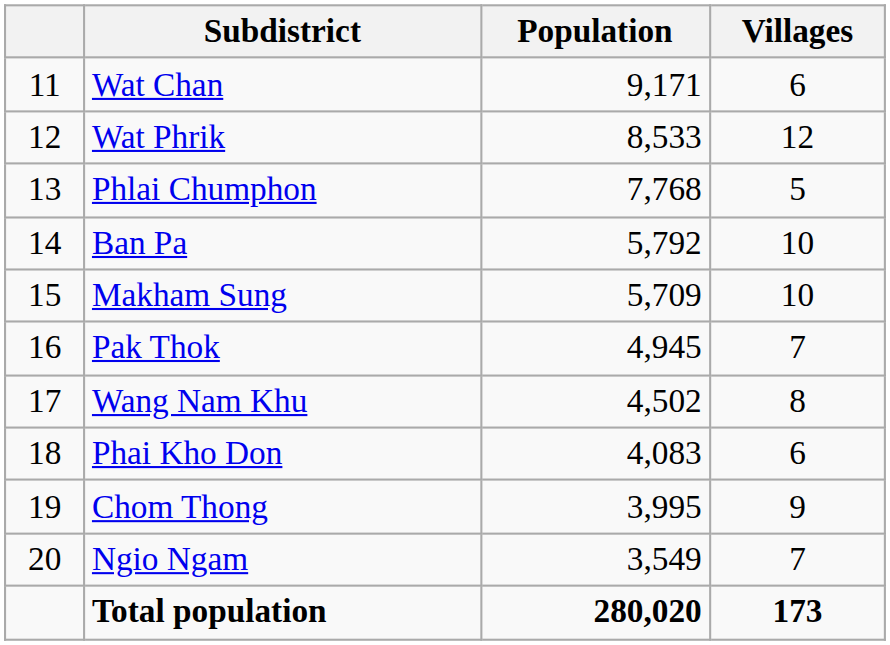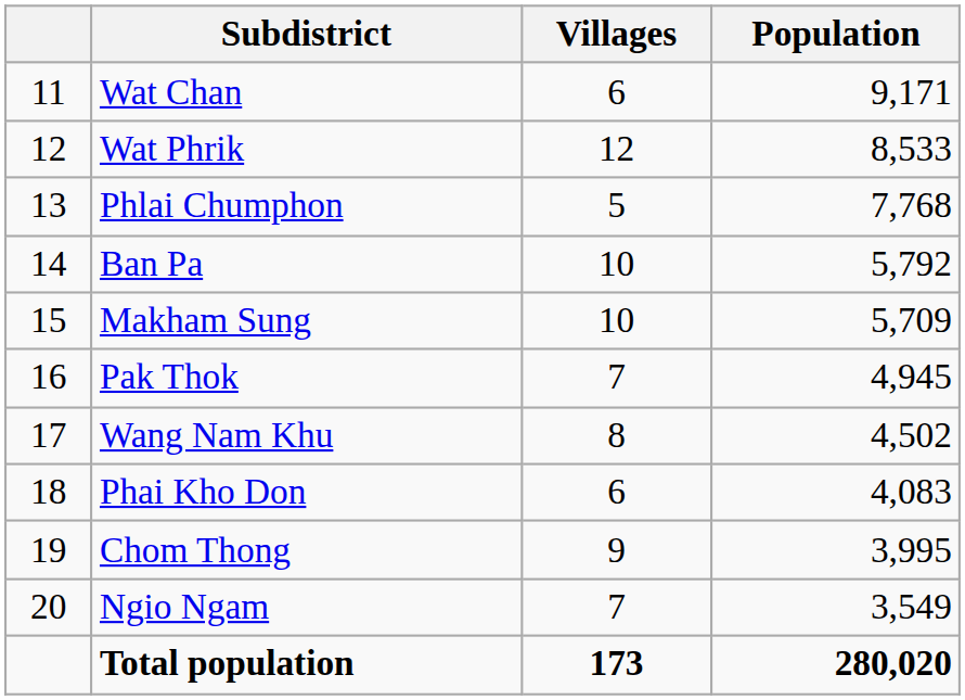columns swapped: Population <-> Villages
